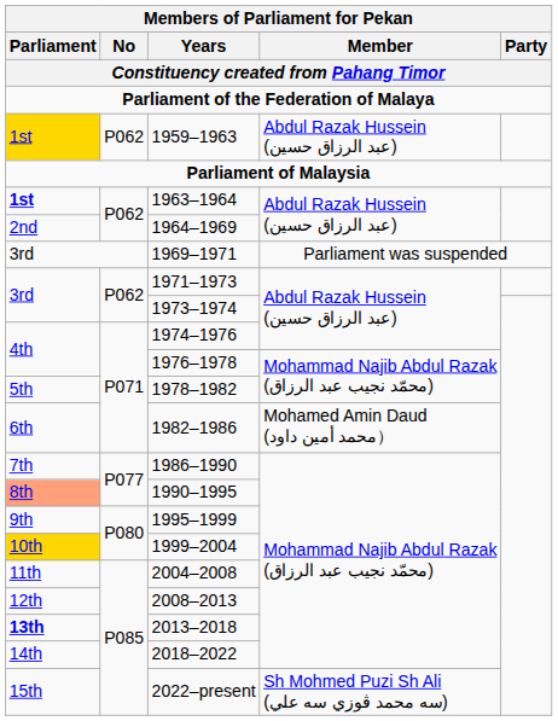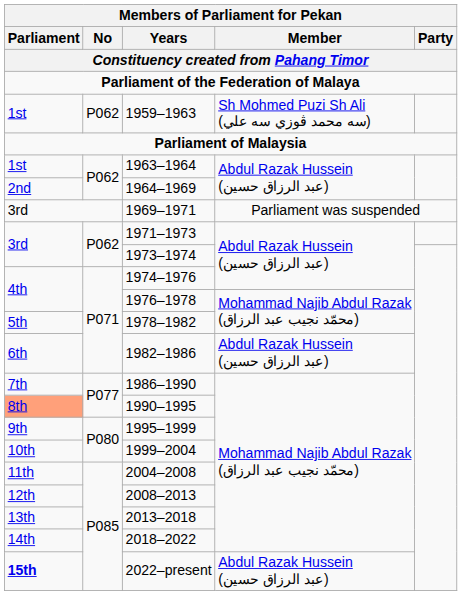1959–1963 | Parliament: gold background -> no background
1959–1963 | Member: Abdul Razak Hussein (عبد الرزاق حسين) -> Sh Mohmed Puzi Sh Ali (سه محمد ڤوزي سه علي)
1963–1964 | Parliament: bold -> normal
1982–1986 | Member: Mohamed Amin Daud (محمد أمين داود） -> Abdul Razak Hussein (عبد الرزاق حسين)
1999–2004 | Parliament: gold background -> no background
2013–2018 | Parliament: bold -> normal
2022–present | Parliament: normal -> bold
2022–present | Member: Sh Mohmed Puzi Sh Ali (سه محمد ڤوزي سه علي) -> Abdul Razak Hussein (عبد الرزاق حسين)
